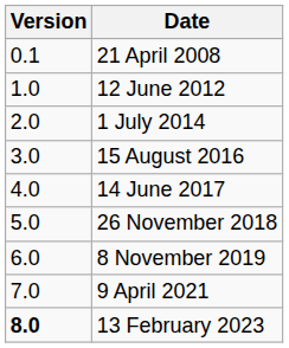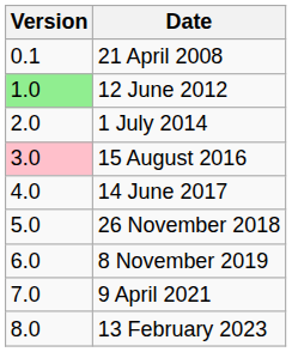12 June 2012 | Version: no background -> lightgreen background
15 August 2016 | Version: no background -> pink background
13 February 2023 | Version: bold -> normal
